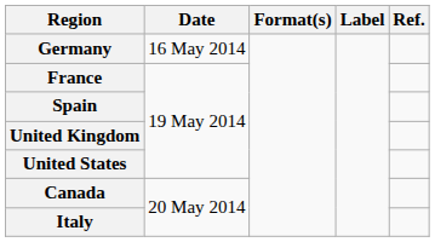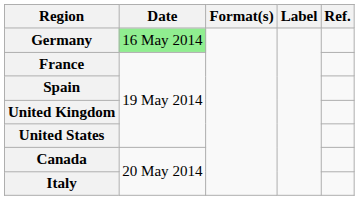Germany | Date: no background -> lightgreen background
